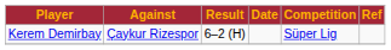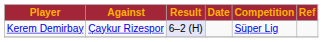Kerem Demirbay | Result: no background -> lavender background
